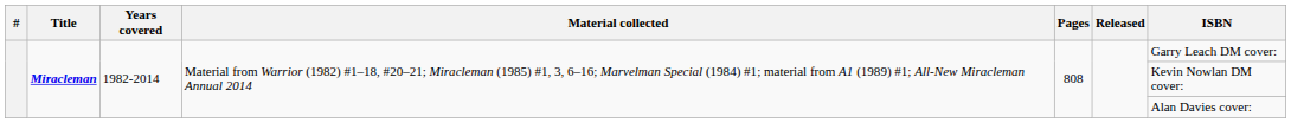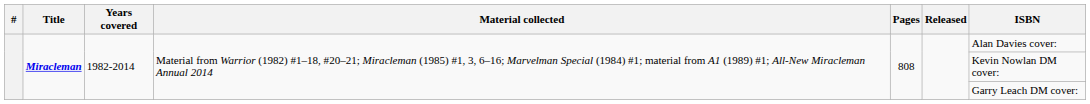row 2 | ISBN: Garry Leach DM cover: -> Alan Davies cover:
row 4 | ISBN: Alan Davies cover: -> Garry Leach DM cover:
